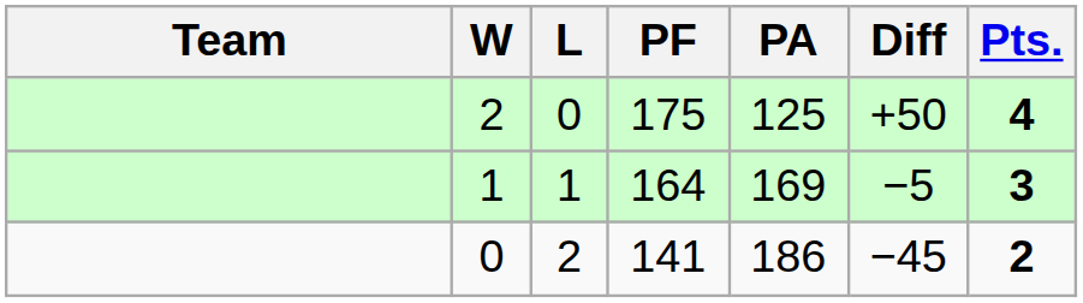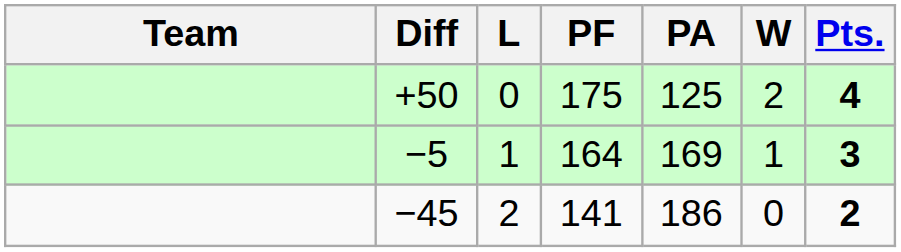columns swapped: W <-> Diff
